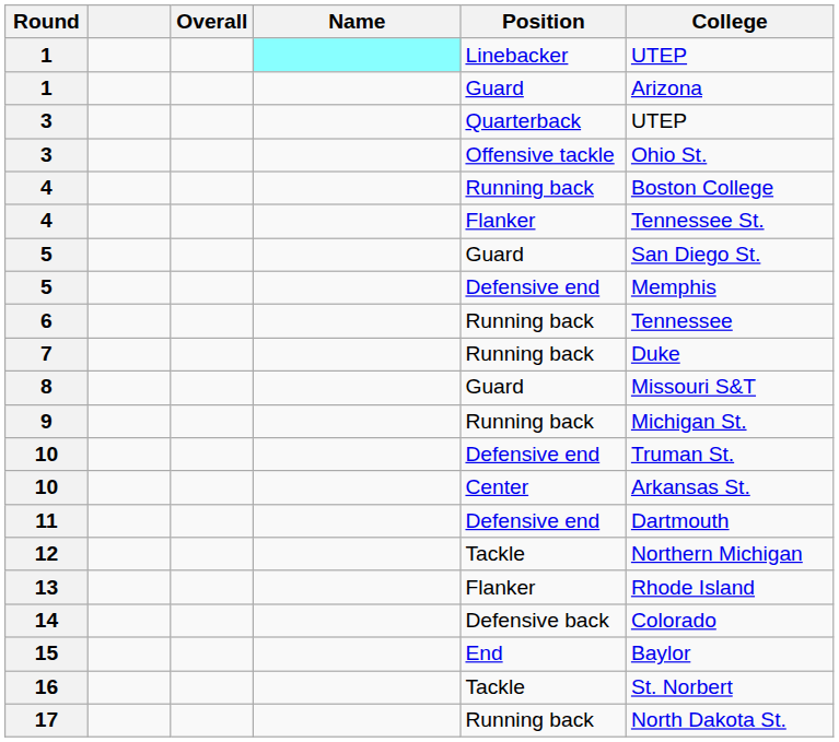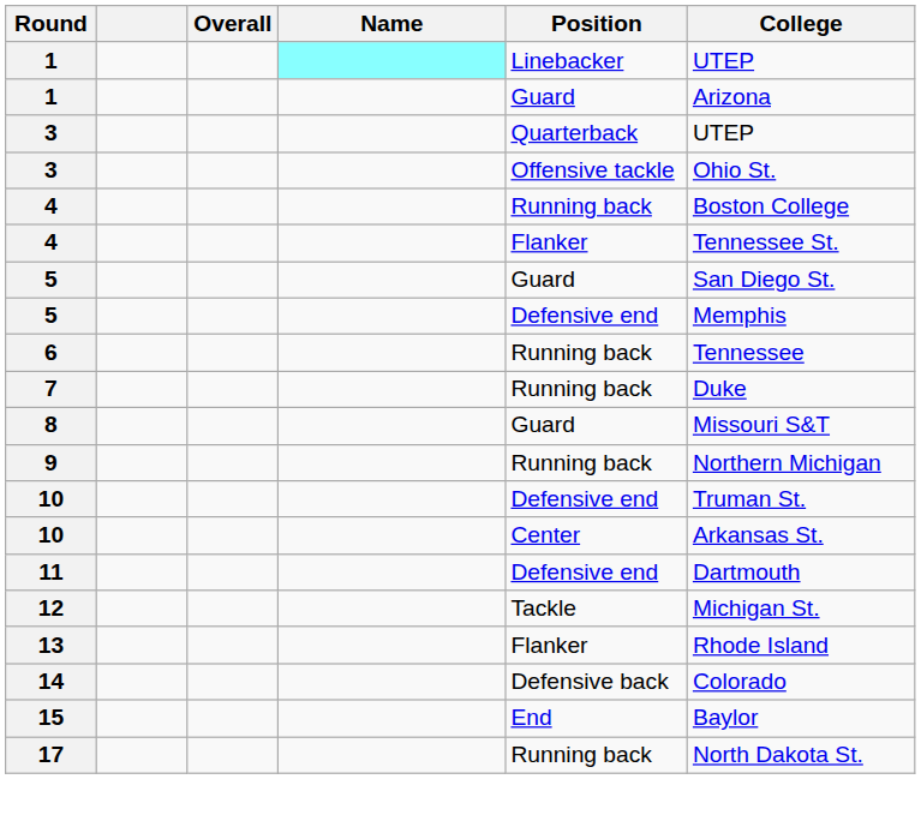9 | College: Michigan St. -> Northern Michigan
12 | College: Northern Michigan -> Michigan St.
- row: 16 | Tackle | St. Norbert
